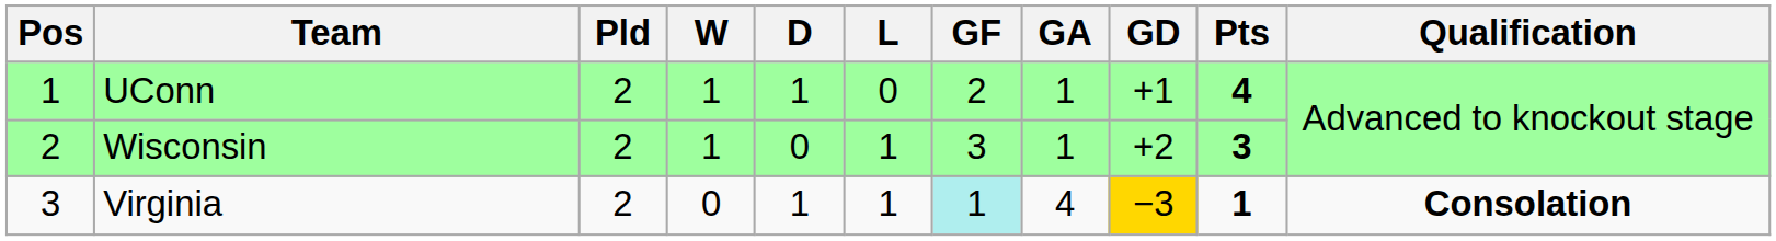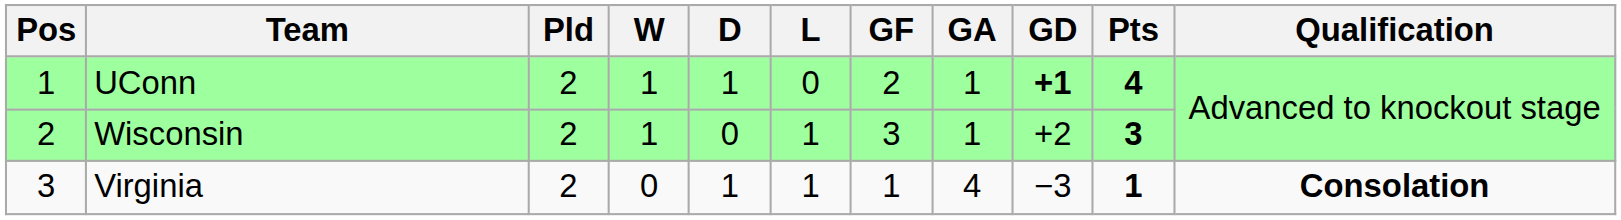UConn | GD: normal -> bold
Virginia | GF: paleturquoise background -> no background
Virginia | GD: gold background -> no background
